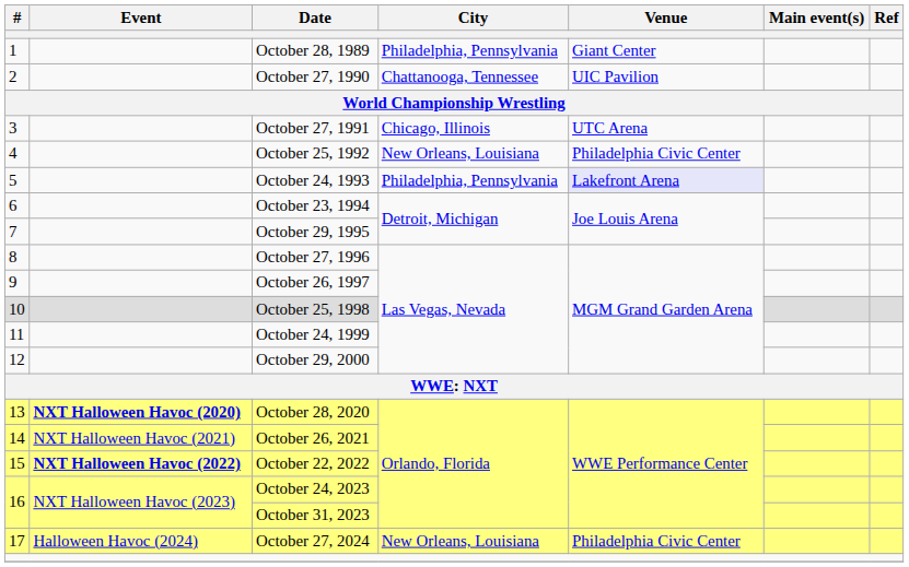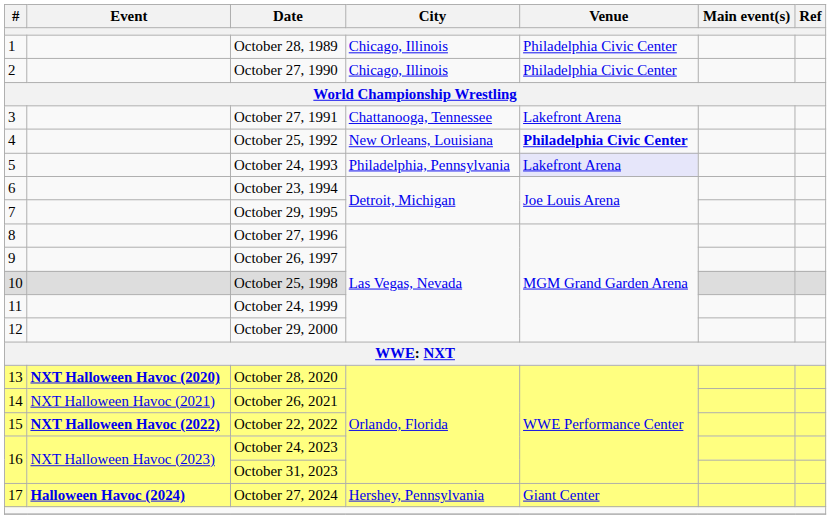October 28, 1989 | City: Philadelphia, Pennsylvania -> Chicago, Illinois
October 28, 1989 | Venue: Giant Center -> Philadelphia Civic Center
October 27, 1990 | City: Chattanooga, Tennessee -> Chicago, Illinois
October 27, 1990 | Venue: UIC Pavilion -> Philadelphia Civic Center
October 27, 1991 | City: Chicago, Illinois -> Chattanooga, Tennessee
October 27, 1991 | Venue: UTC Arena -> Lakefront Arena
October 25, 1992 | Venue: normal -> bold
October 27, 2024 | Event: normal -> bold
October 27, 2024 | City: New Orleans, Louisiana -> Hershey, Pennsylvania
October 27, 2024 | Venue: Philadelphia Civic Center -> Giant Center
